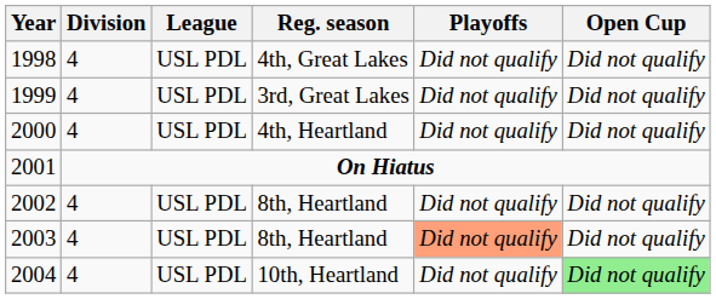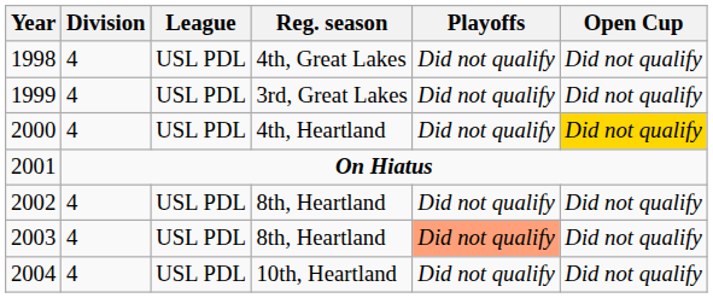2000 | Open Cup: no background -> gold background
2004 | Open Cup: lightgreen background -> no background
